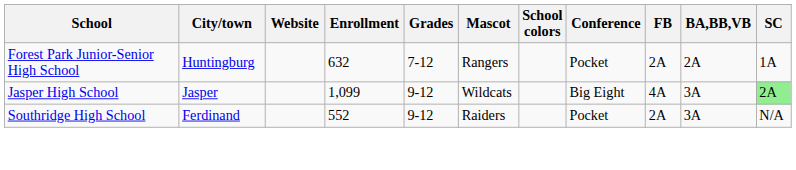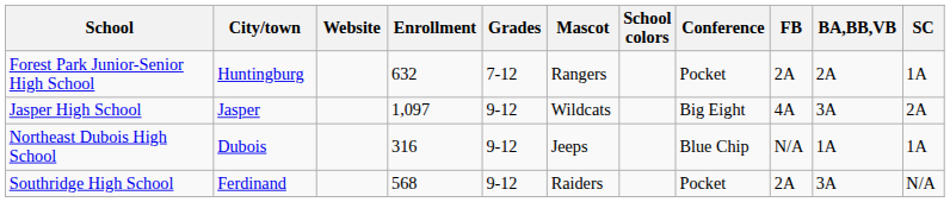Jasper High School | Enrollment: 1,099 -> 1,097
Jasper High School | SC: lightgreen background -> no background
+ row: Northeast Dubois High School | Dubois | 316 | 9-12 | Jeeps | Blue Chip | N/A | 1A | 1A
Southridge High School | Enrollment: 552 -> 568
